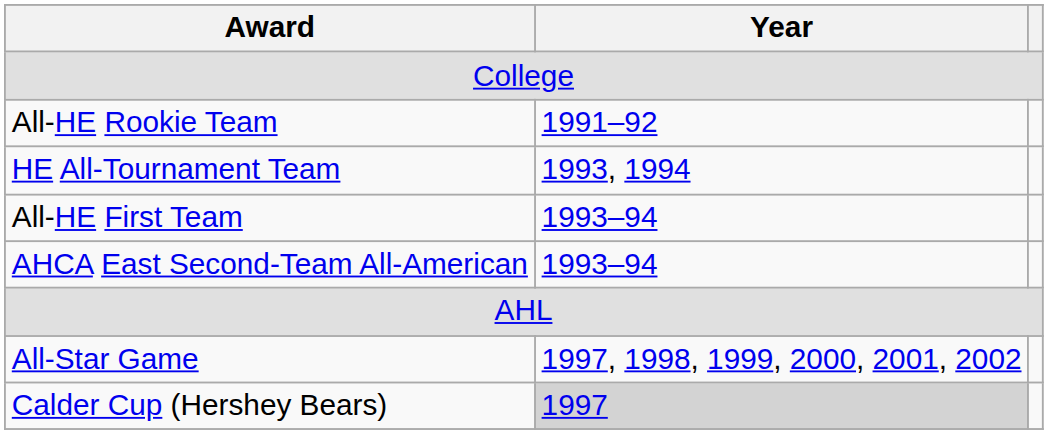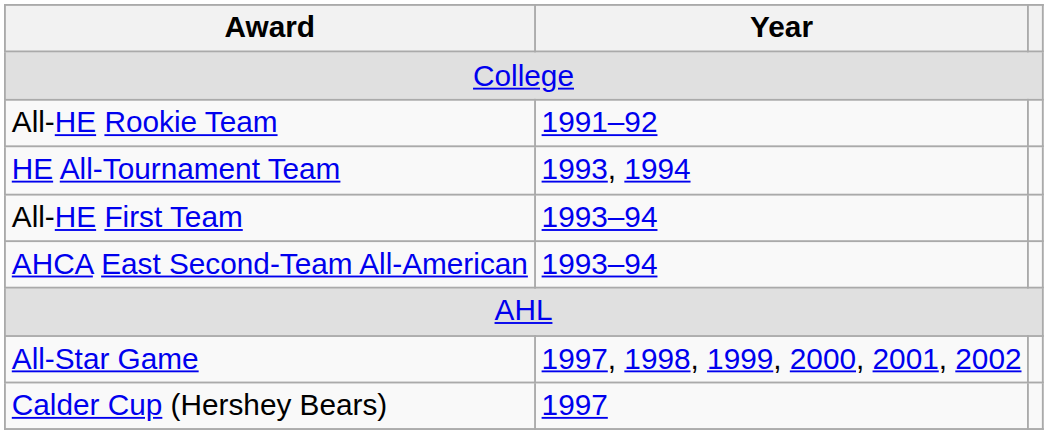Calder Cup (Hershey Bears) | Year: lightgrey background -> no background
